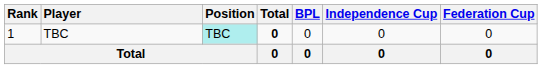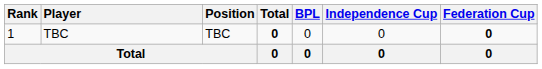row 2 | Position: paleturquoise background -> no background
row 2 | Federation Cup: normal -> bold
